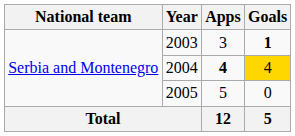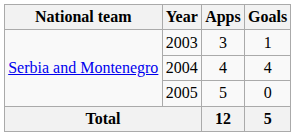2003 | Goals: bold -> normal
2004 | Apps: bold -> normal
2004 | Goals: gold background -> no background
